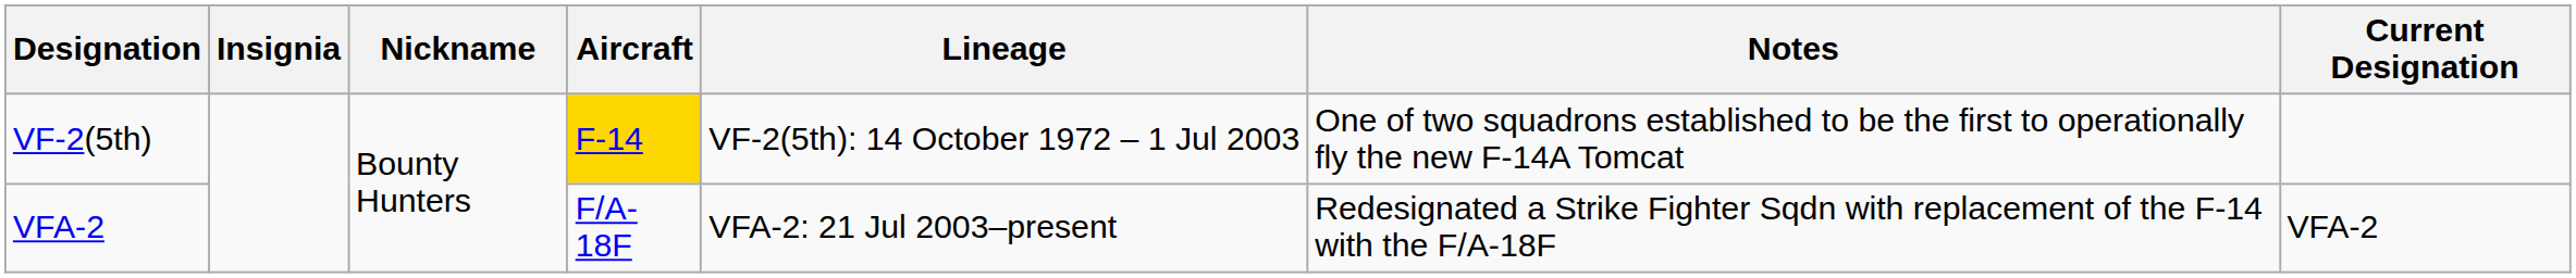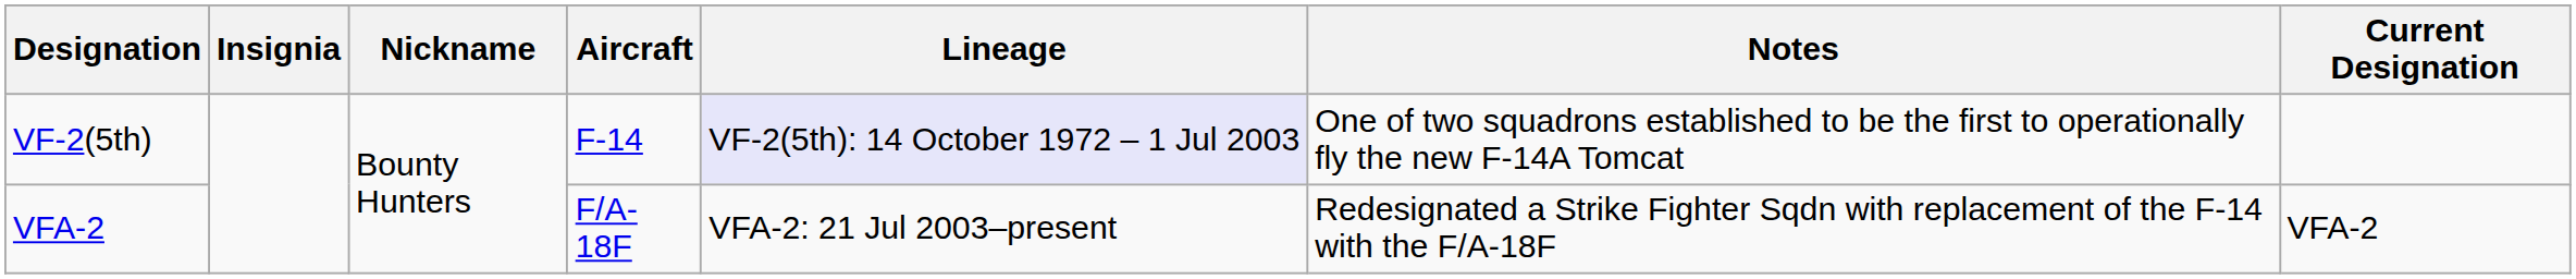VF-2(5th) | Aircraft: gold background -> no background
VF-2(5th) | Lineage: no background -> lavender background
